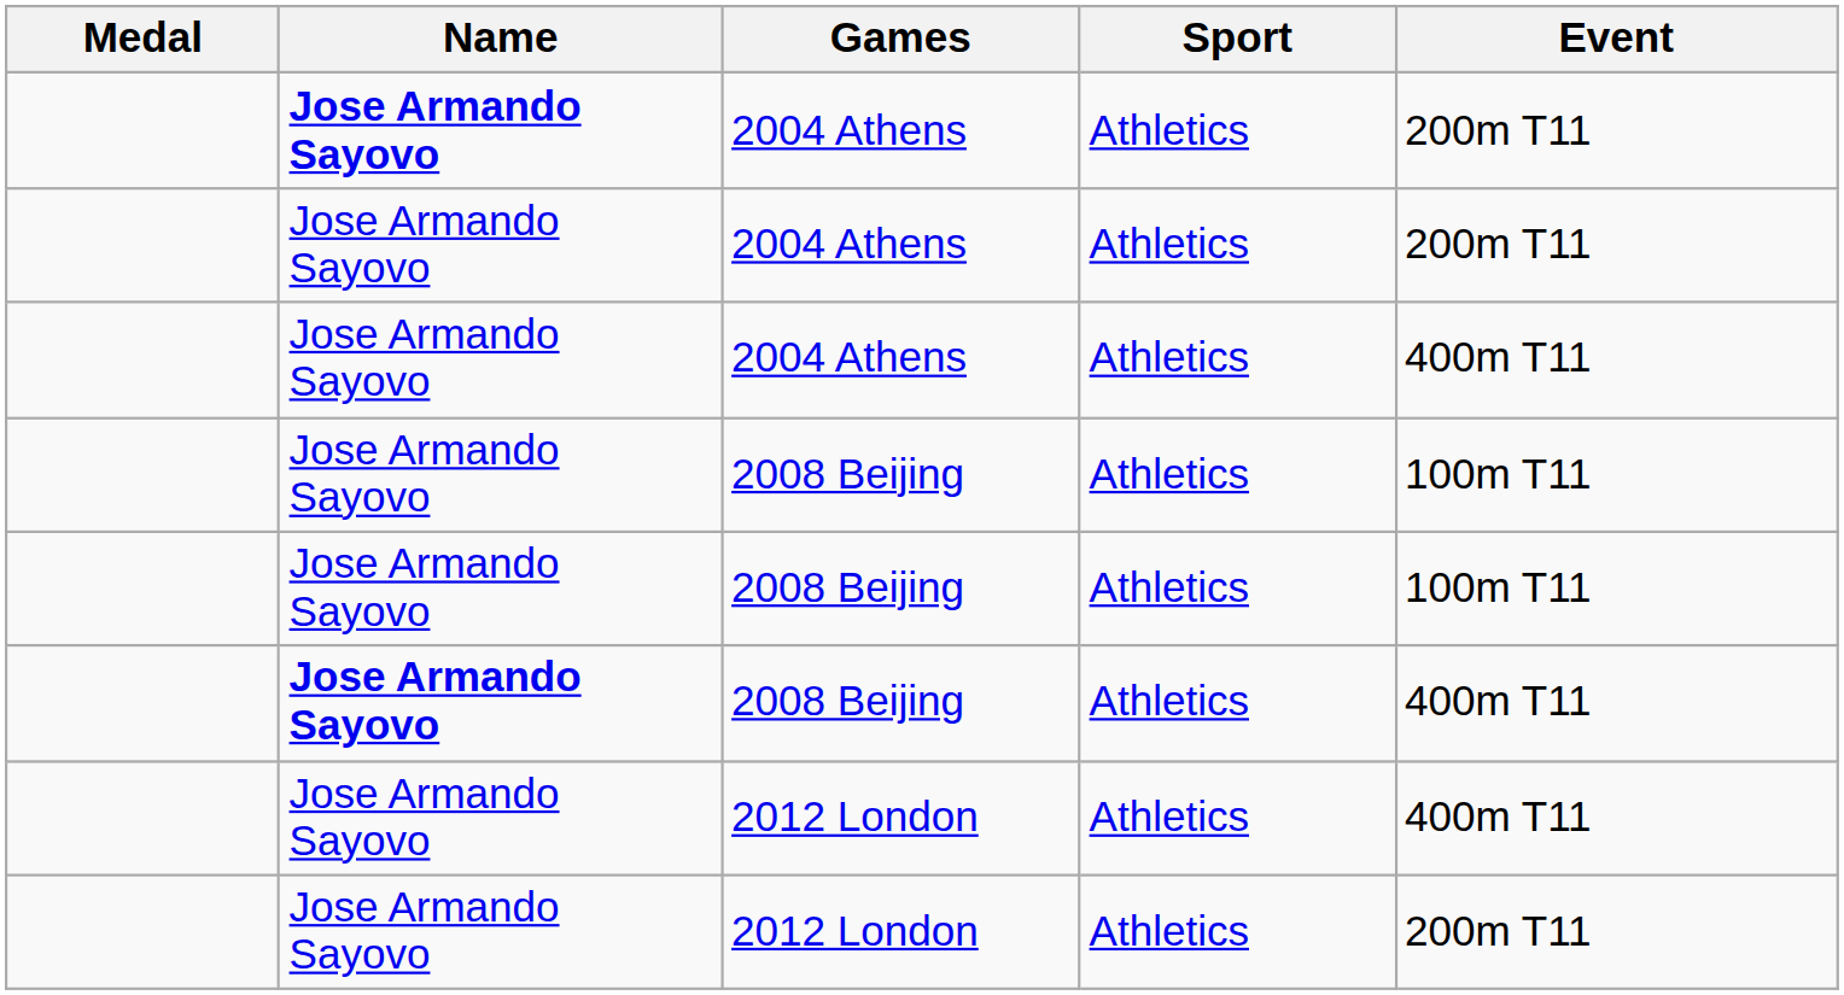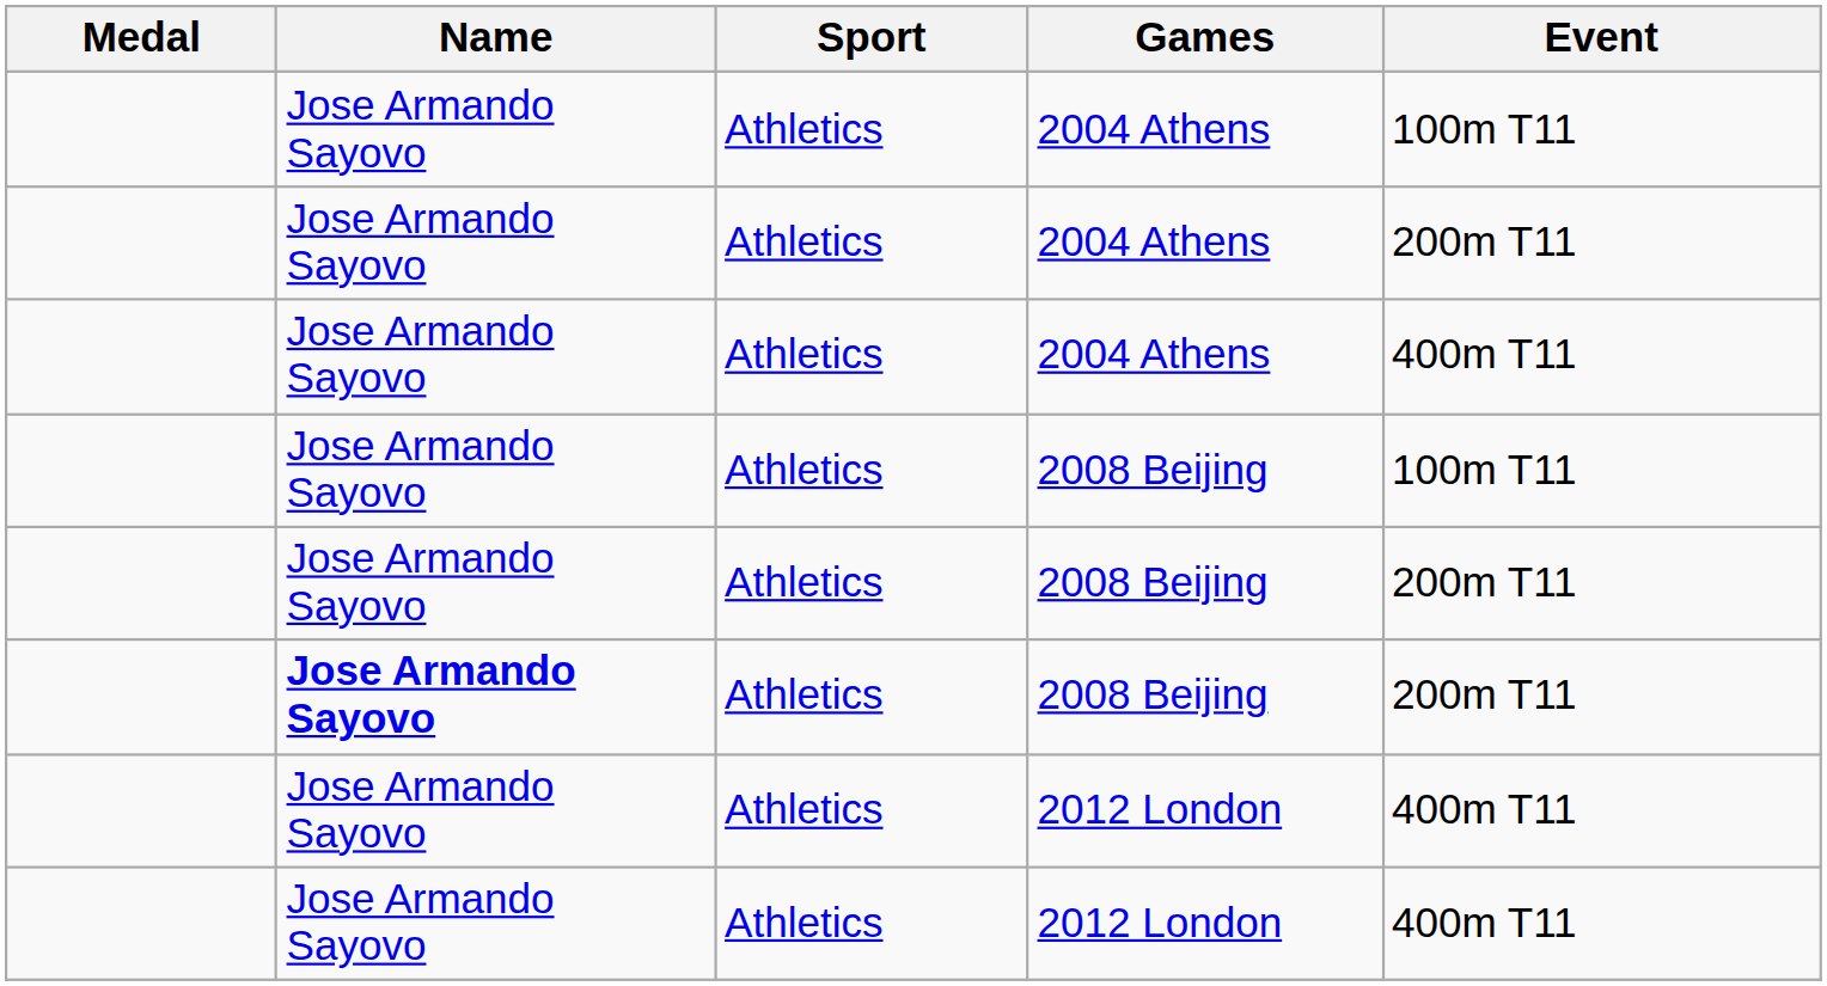columns swapped: Games <-> Sport
row 2 | Name: bold -> normal
row 2 | Event: 200m T11 -> 100m T11
row 6 | Event: 100m T11 -> 200m T11
row 7 | Event: 400m T11 -> 200m T11
row 9 | Event: 200m T11 -> 400m T11
